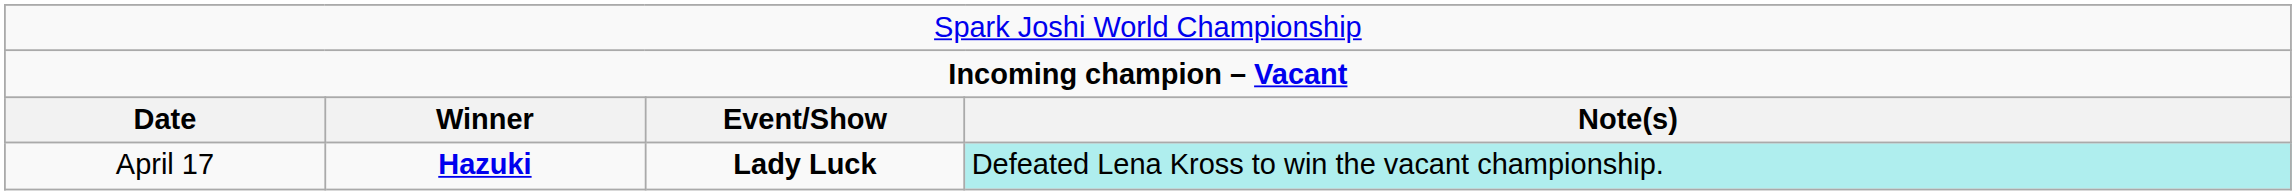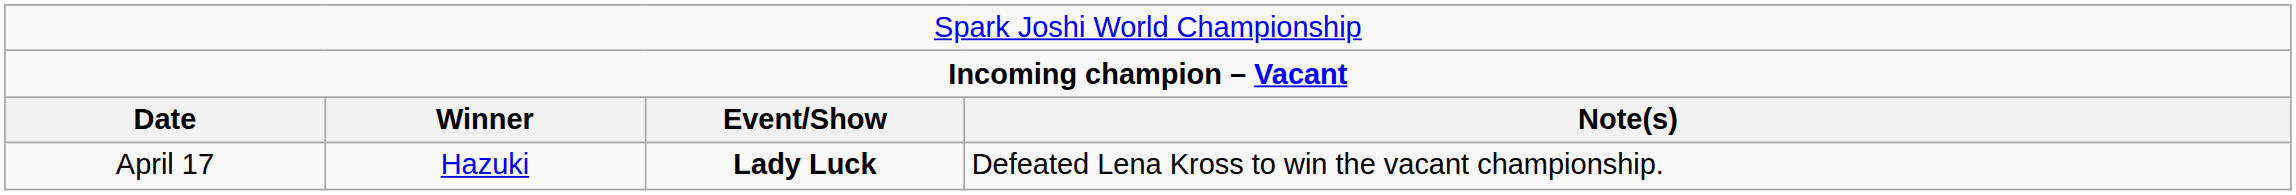April 17 | column 2: bold -> normal
April 17 | column 4: paleturquoise background -> no background
